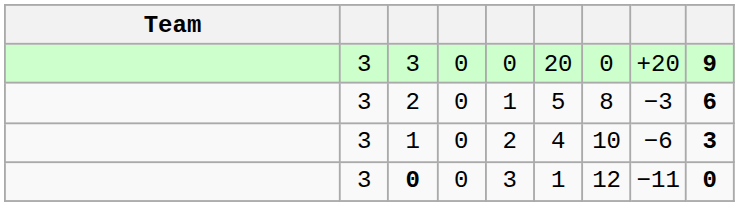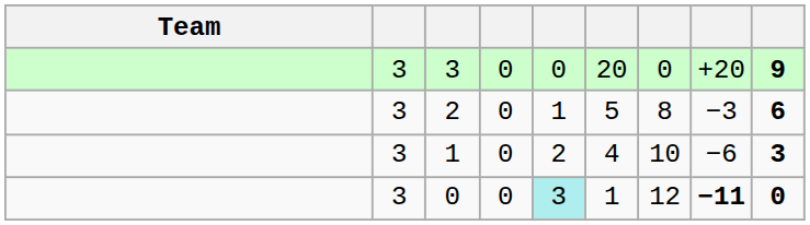row 5 | column 3: bold -> normal
row 5 | column 5: no background -> paleturquoise background
row 5 | column 8: normal -> bold
